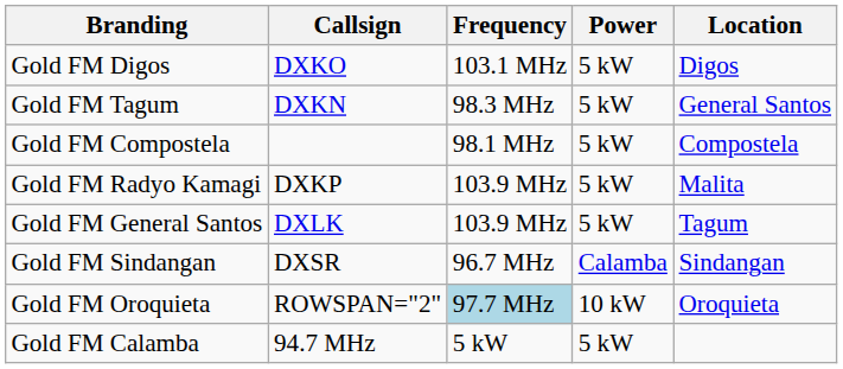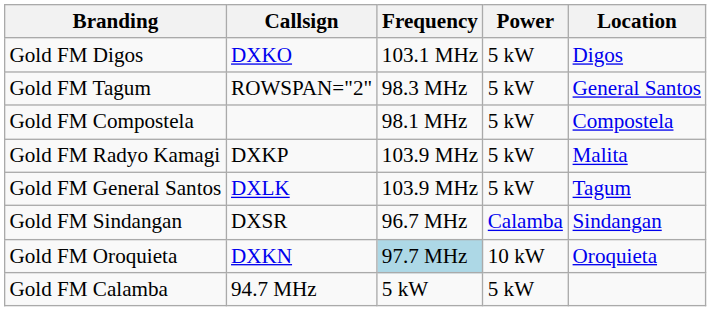Gold FM Tagum | Callsign: DXKN -> ROWSPAN="2"
Gold FM Oroquieta | Callsign: ROWSPAN="2" -> DXKN
